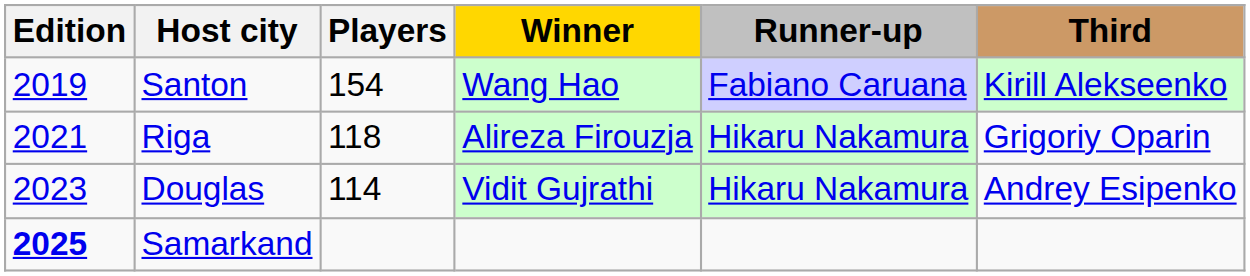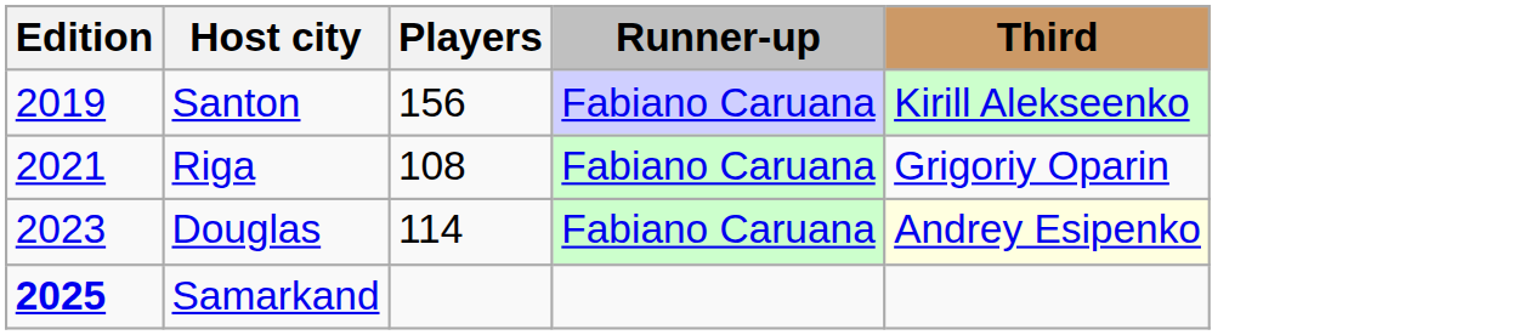- column: Winner | Wang Hao | Alireza Firouzja | Vidit Gujrathi
Santon | Players: 154 -> 156
Riga | Players: 118 -> 108
Riga | Runner-up: Hikaru Nakamura -> Fabiano Caruana
Douglas | Runner-up: Hikaru Nakamura -> Fabiano Caruana
Douglas | Third: no background -> lightyellow background
